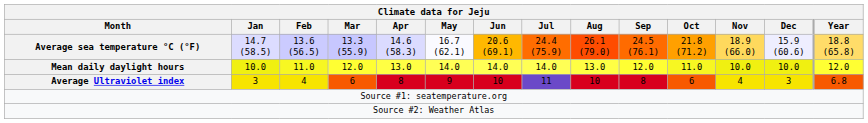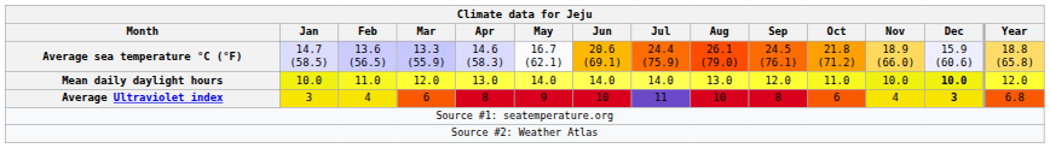row 4 | Dec: normal -> bold
row 5 | Dec: normal -> bold
